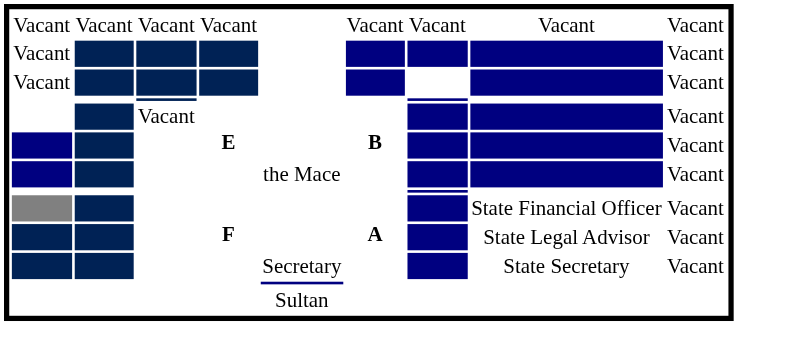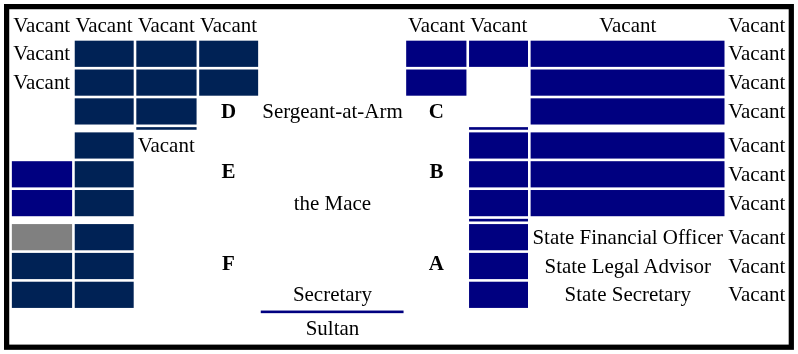+ row: D | Sergeant-at-Arm | C | Vacant
